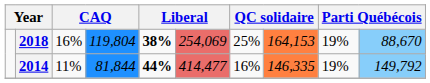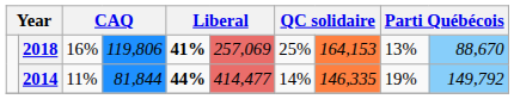2018 | column 4: 119,804 -> 119,806
2018 | column 5: 38% -> 41%
2018 | column 6: 254,069 -> 257,069
2018 | column 9: 19% -> 13%
2014 | column 7: 16% -> 14%
